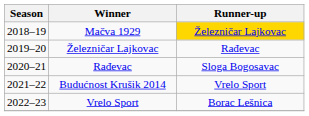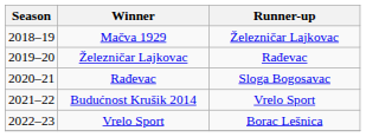Mačva 1929 | Runner-up: gold background -> no background
